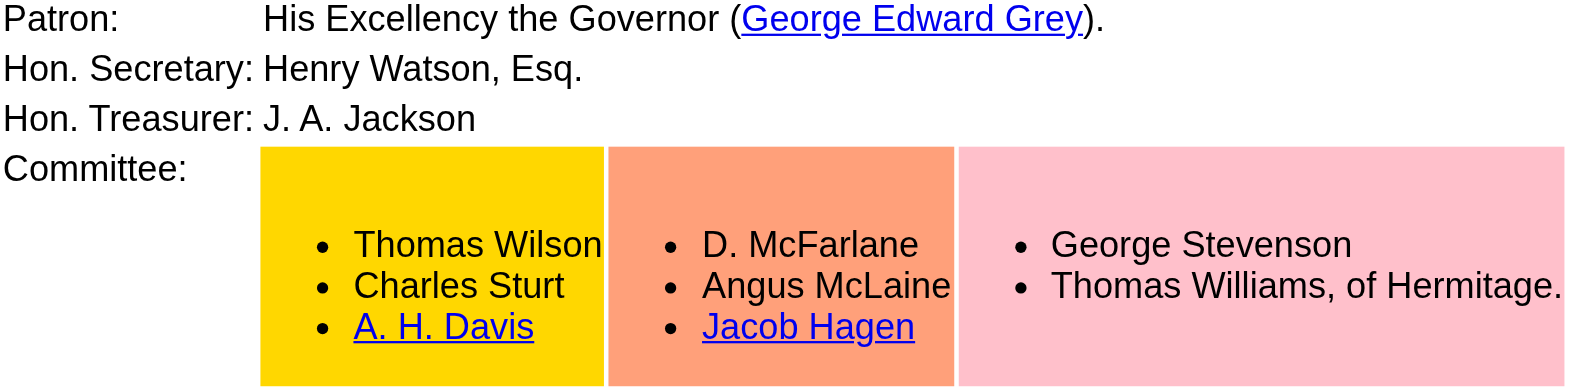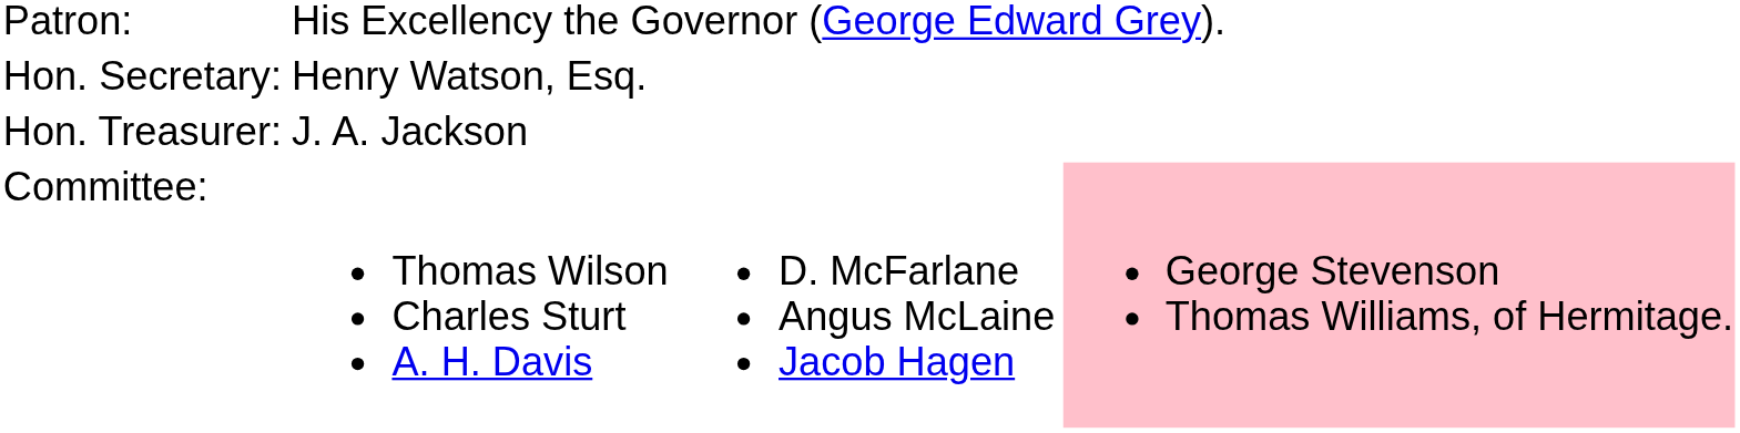Committee: | column 2: gold background -> no background
Committee: | column 3: lightsalmon background -> no background
